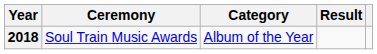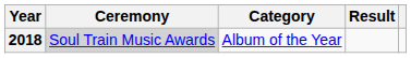2018 | Ceremony: no background -> lightgrey background
